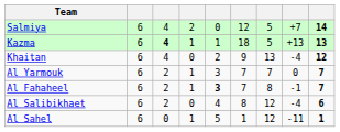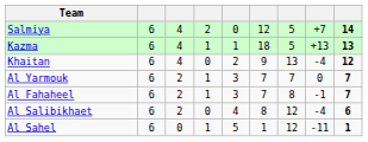Kazma | column 3: bold -> normal
Al Fahaheel | column 5: bold -> normal
